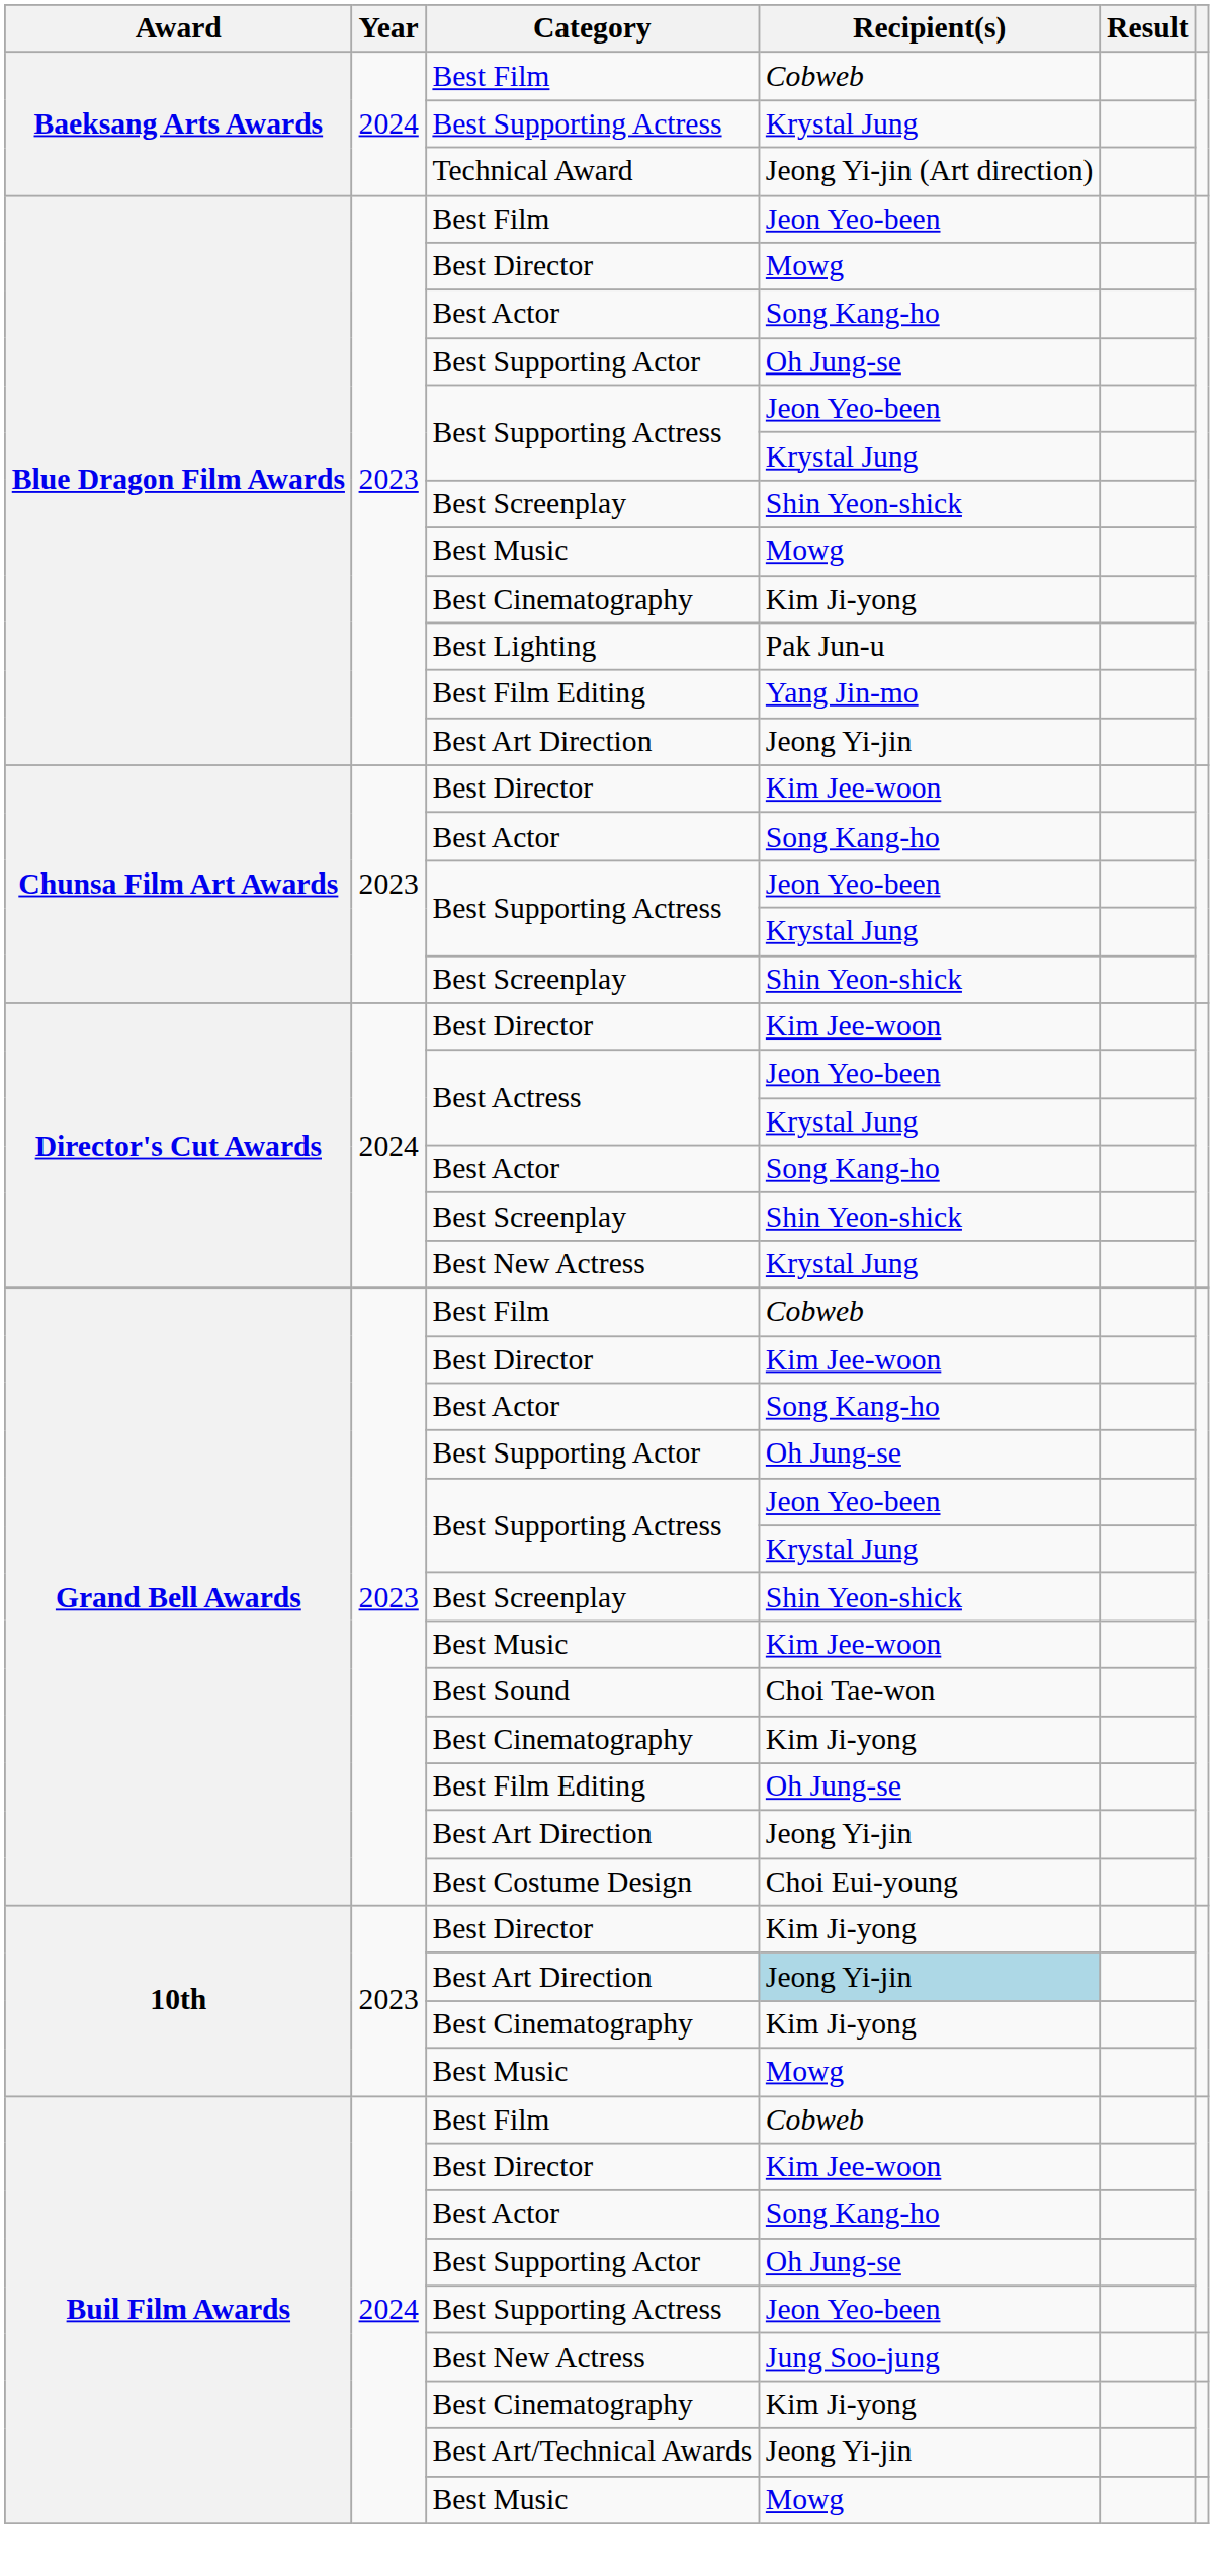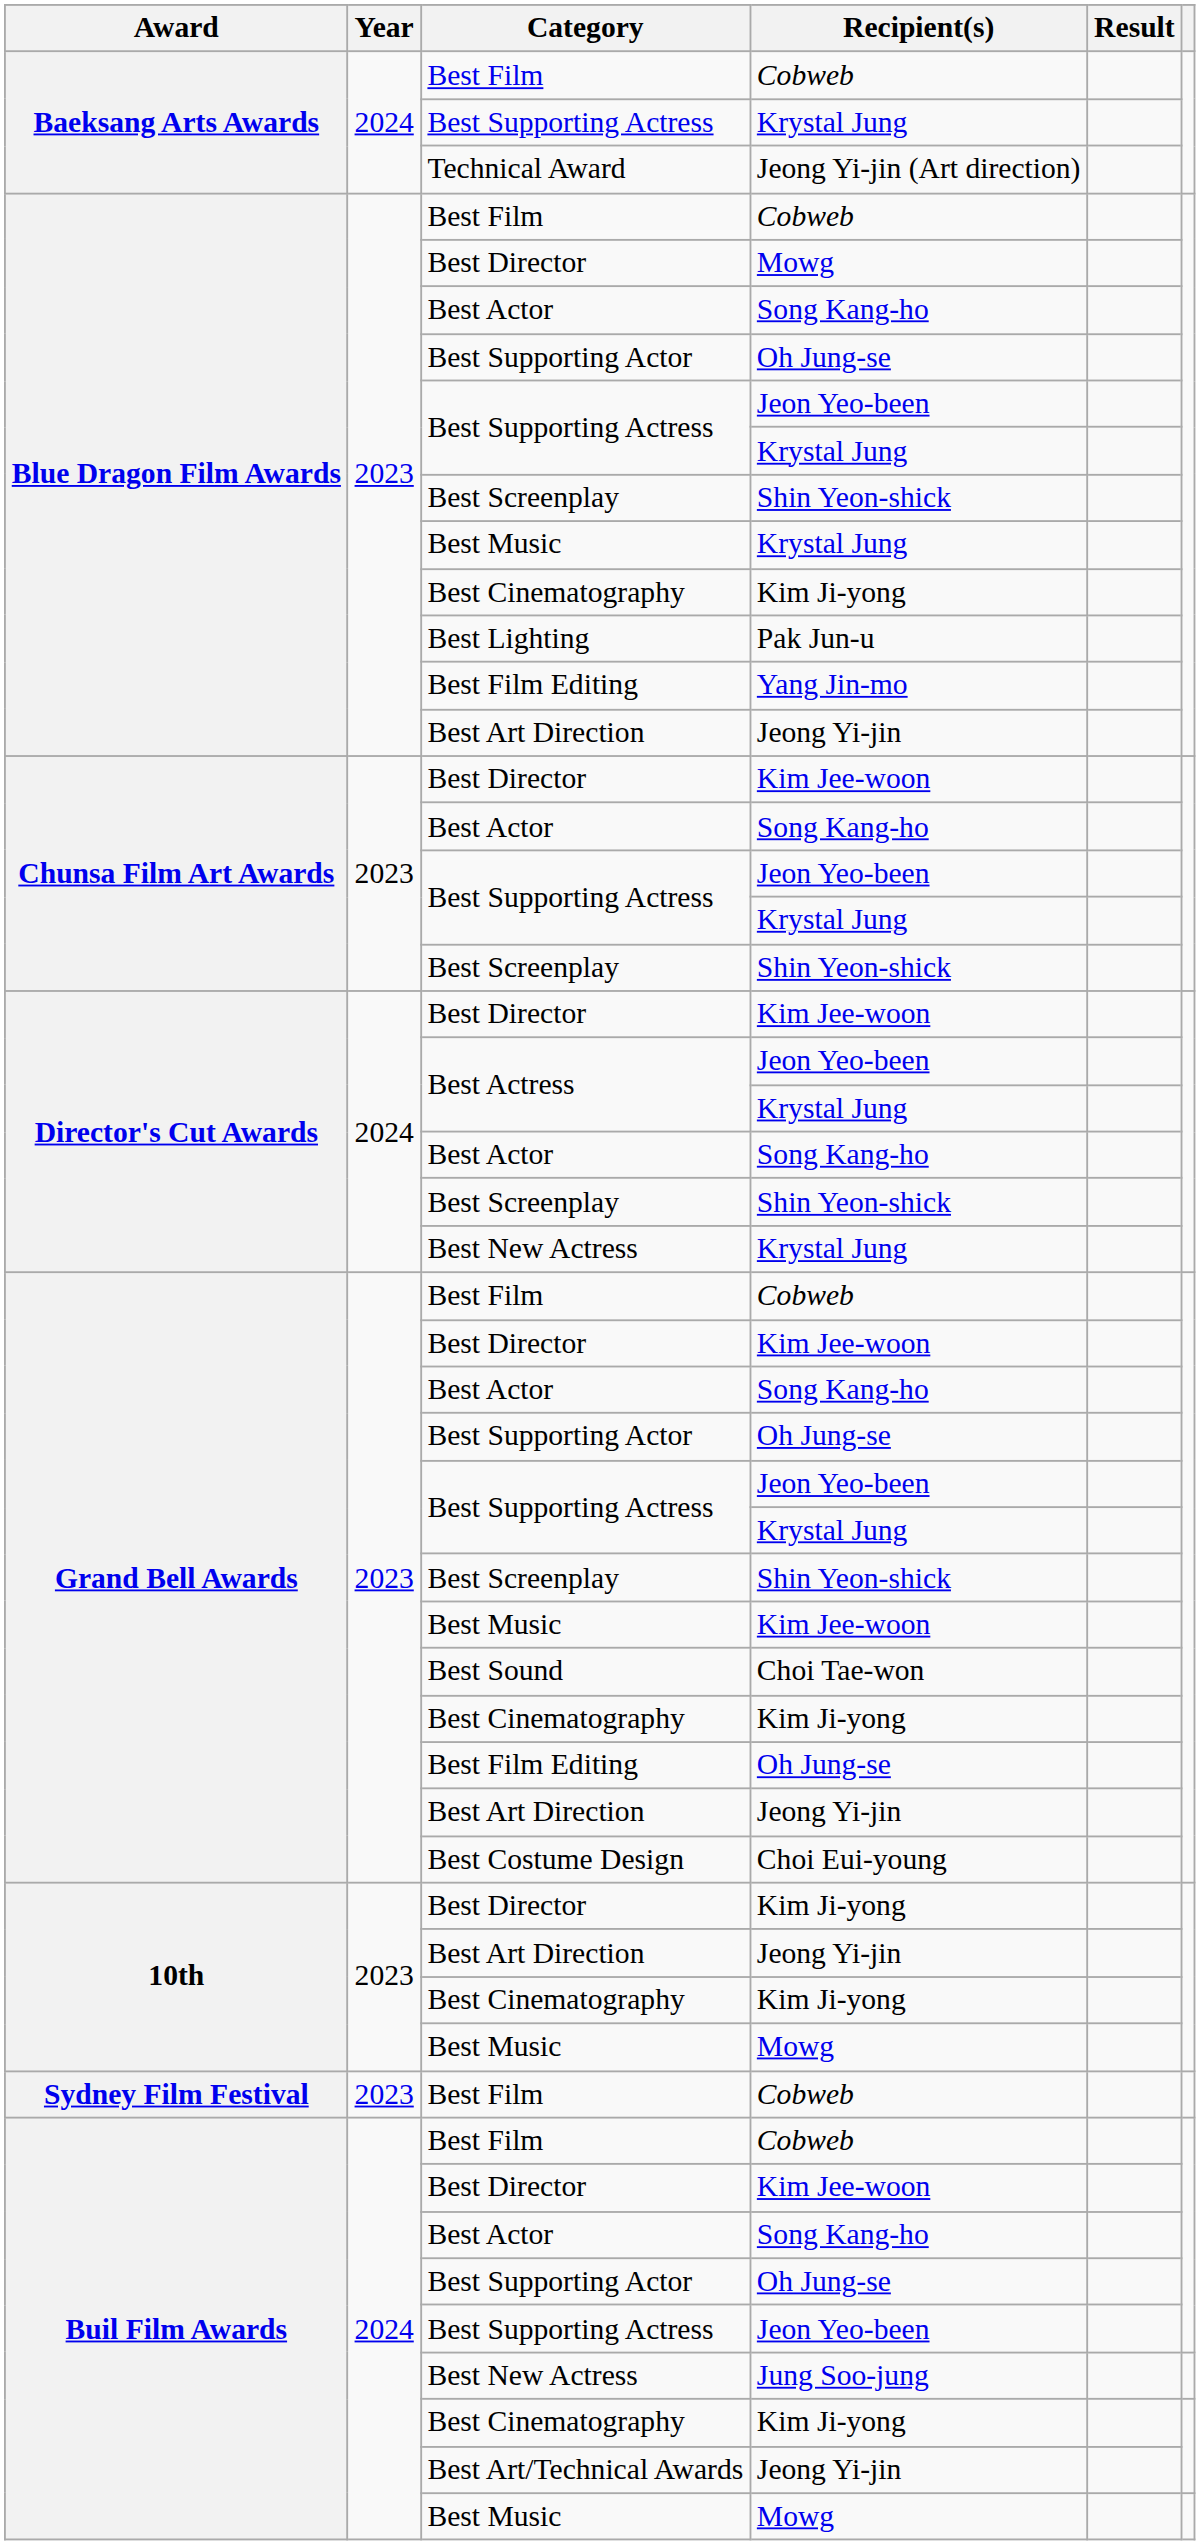Blue Dragon Film Awards / Best Film | Recipient(s): Jeon Yeo-been -> Cobweb
Blue Dragon Film Awards / Best Music | Recipient(s): Mowg -> Krystal Jung
10th / Best Art Direction | Recipient(s): lightblue background -> no background
+ row: Sydney Film Festival | 2023 | Best Film | Cobweb
